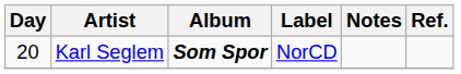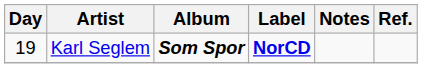Karl Seglem | Day: 20 -> 19
Karl Seglem | Label: normal -> bold
